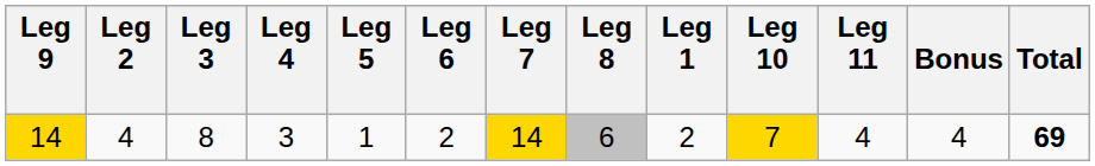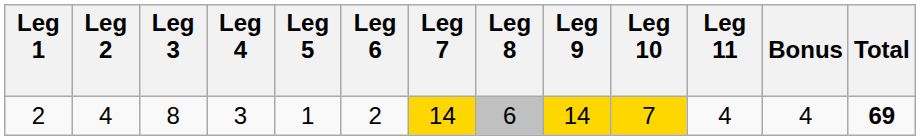columns swapped: Leg 1 <-> Leg 9
